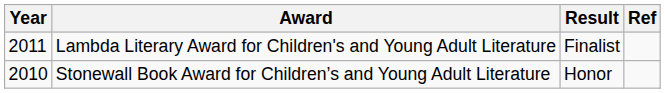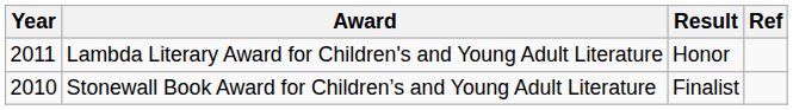row 2 | Result: Finalist -> Honor
row 3 | Result: Honor -> Finalist
